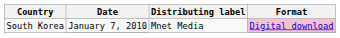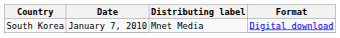South Korea / January 7, 2010 | Format: pink background -> no background
